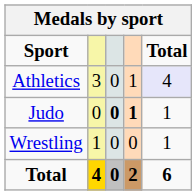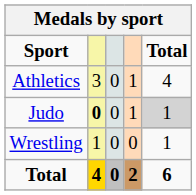Athletics | Total: lavender background -> no background
Judo | column 2: normal -> bold
Judo | column 3: bold -> normal
Judo | column 4: bold -> normal
Judo | Total: no background -> lightgrey background
